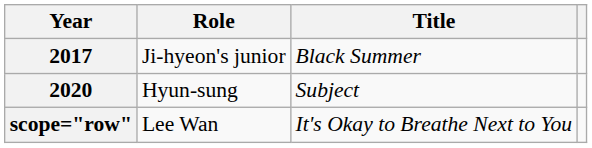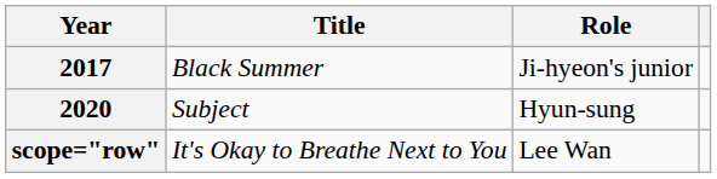columns swapped: Title <-> Role
